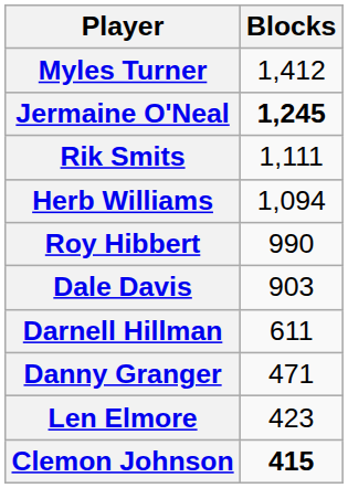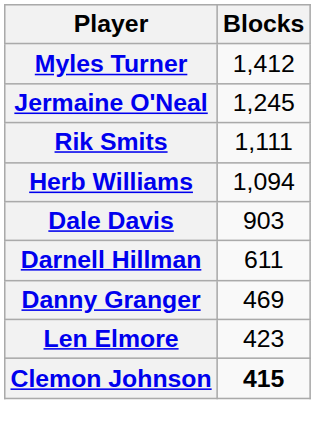Jermaine O'Neal | Blocks: bold -> normal
- row: Roy Hibbert | 990
Danny Granger | Blocks: 471 -> 469
